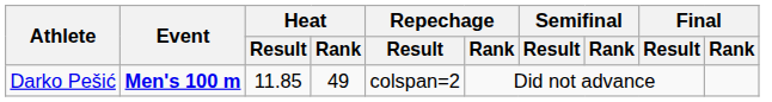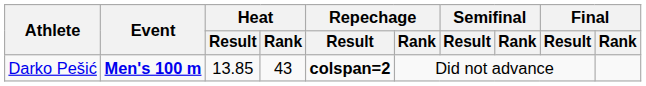Darko Pešić | Heat / Result: 11.85 -> 13.85
Darko Pešić | Heat / Rank: 49 -> 43
Darko Pešić | Repechage / Result: normal -> bold
